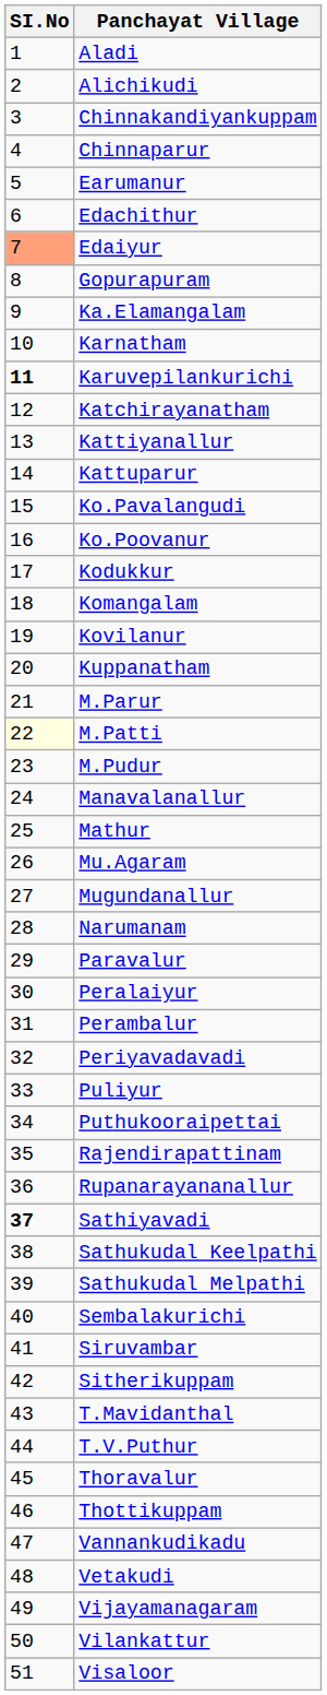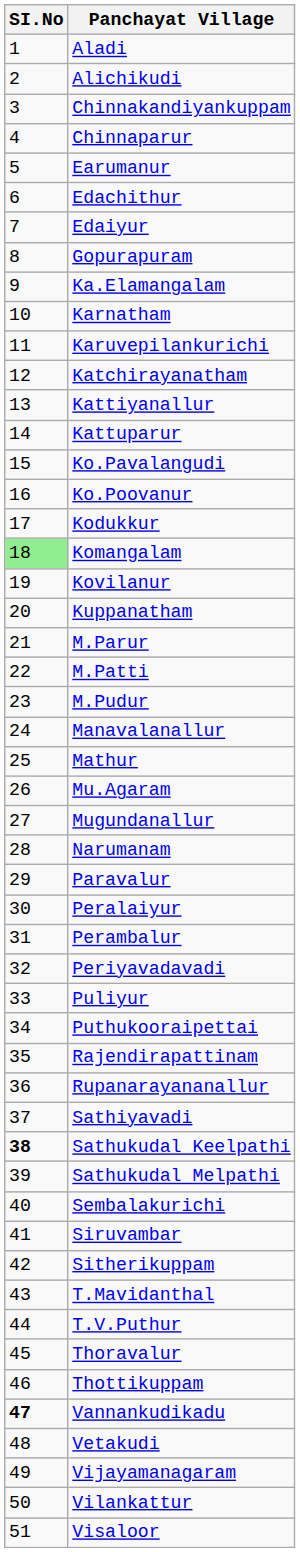Edaiyur | SI.No: lightsalmon background -> no background
Karuvepilankurichi | SI.No: bold -> normal
Komangalam | SI.No: no background -> lightgreen background
M.Patti | SI.No: lightyellow background -> no background
Sathiyavadi | SI.No: bold -> normal
Sathukudal Keelpathi | SI.No: normal -> bold
Vannankudikadu | SI.No: normal -> bold
